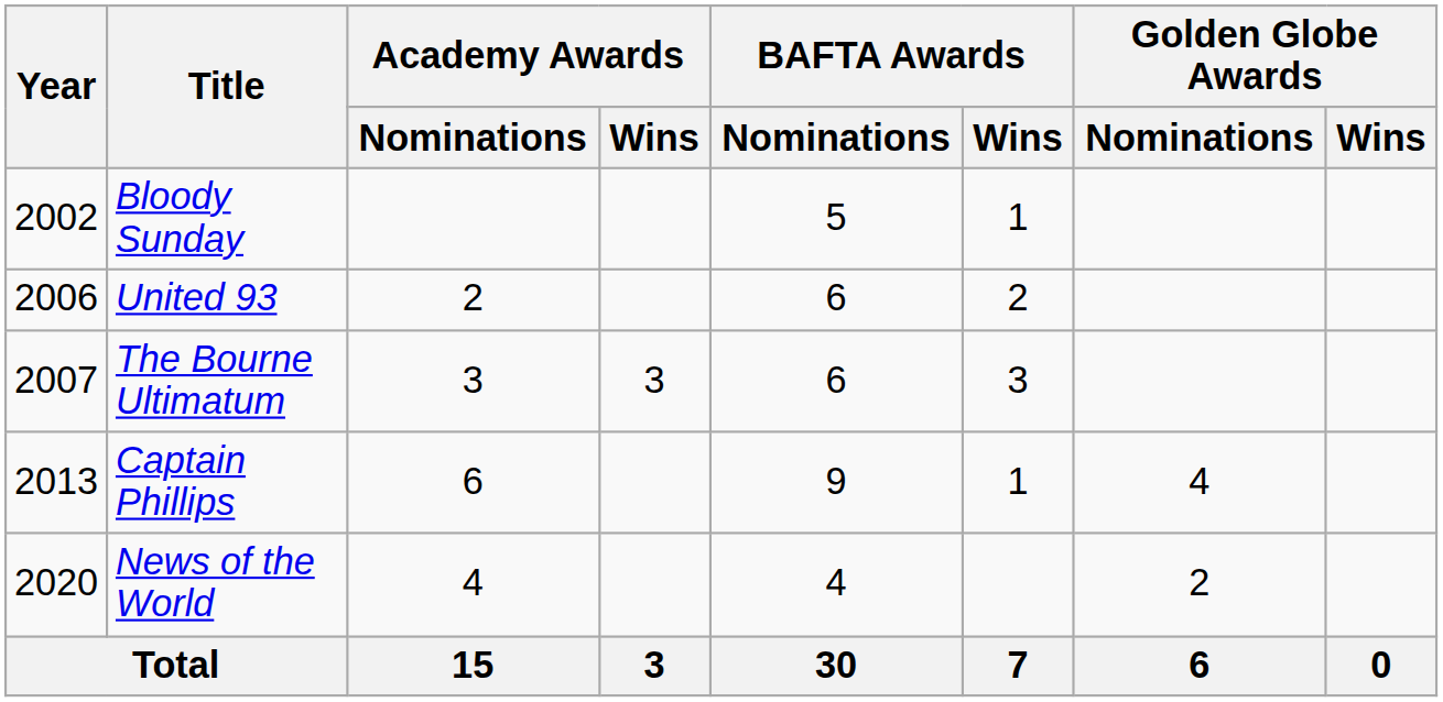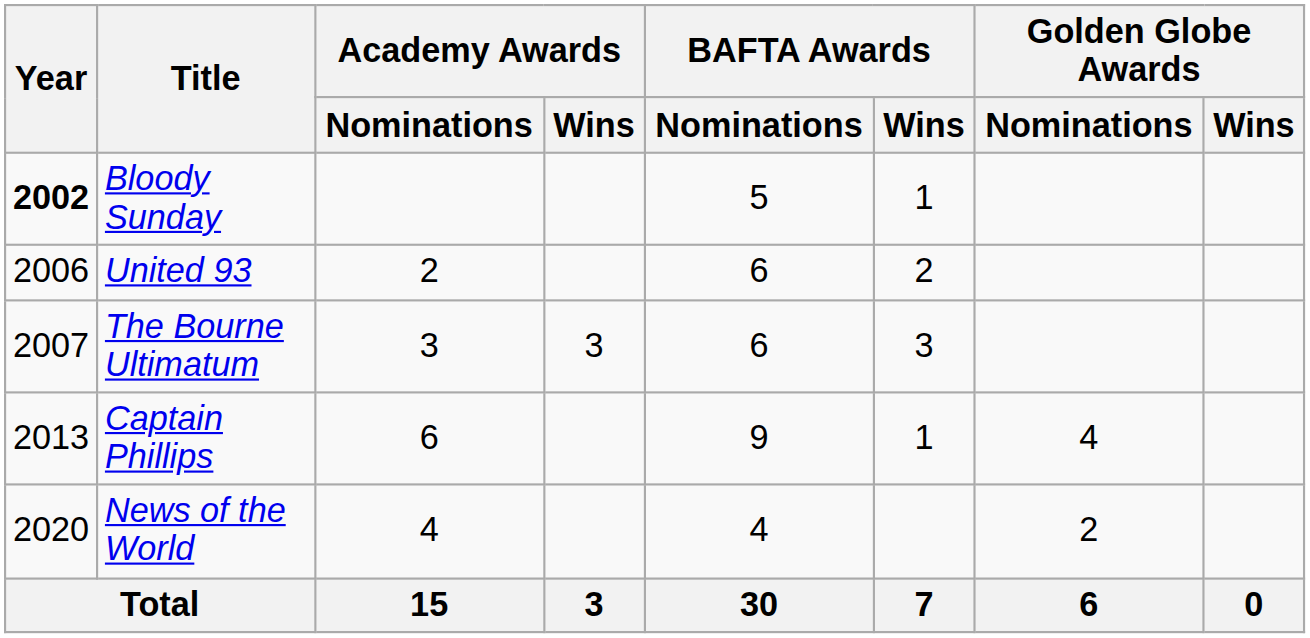Bloody Sunday | Year: normal -> bold
